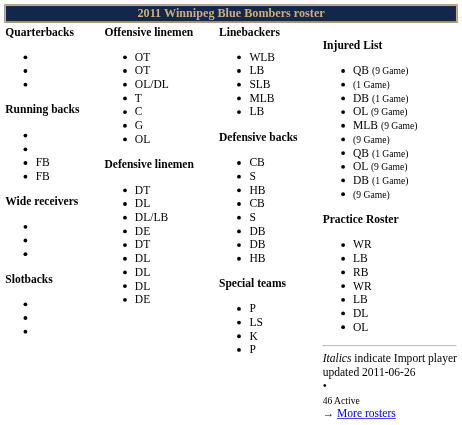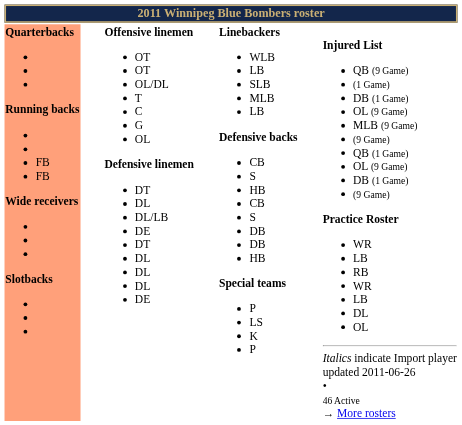Quarterbacks Running backs FB FB Wide receivers Slotbacks | column 1: no background -> lightsalmon background
